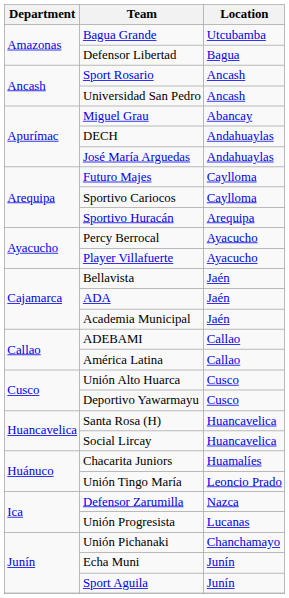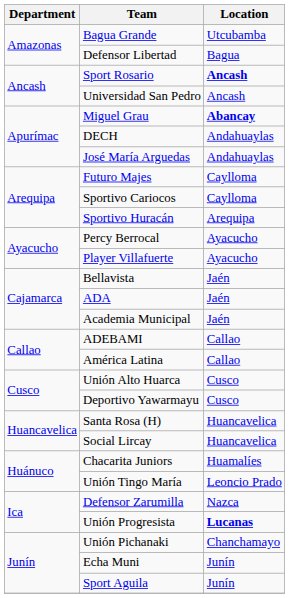Sport Rosario | Location: normal -> bold
Miguel Grau | Location: normal -> bold
Unión Progresista | Location: normal -> bold
